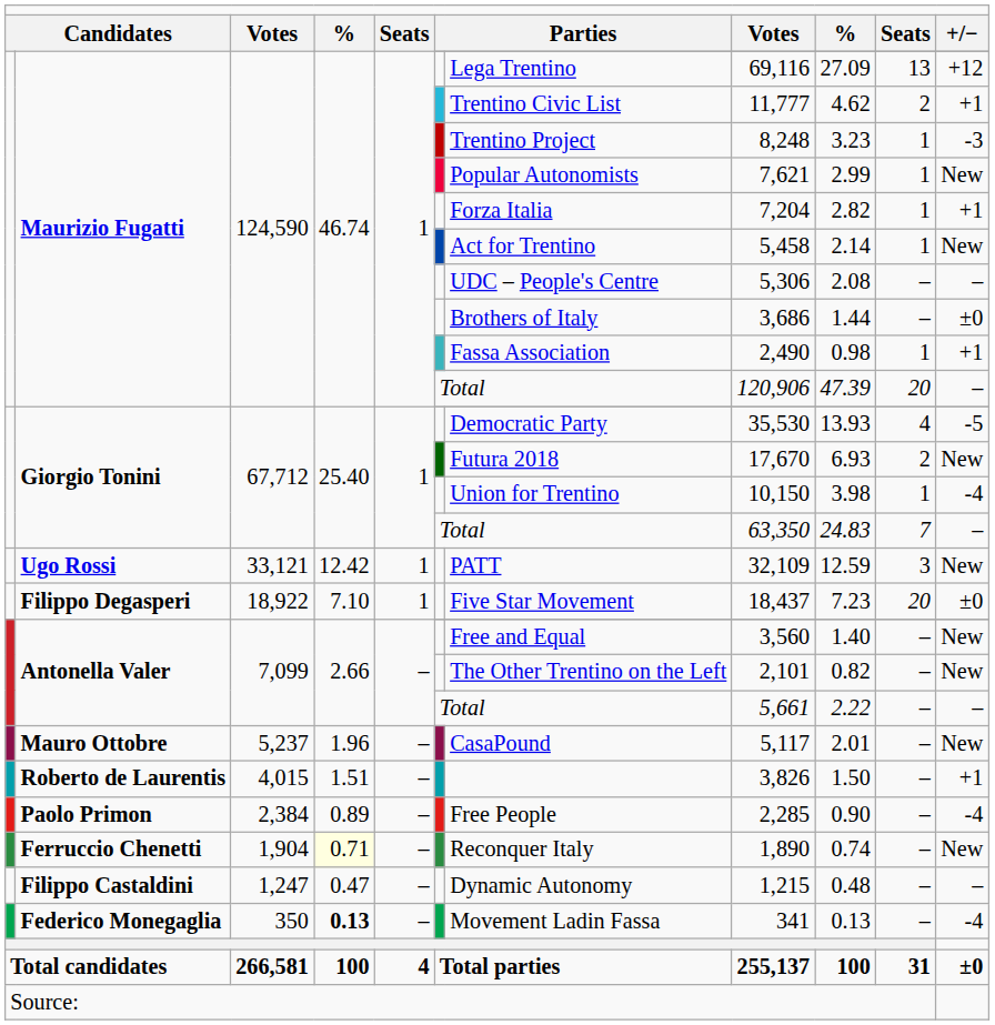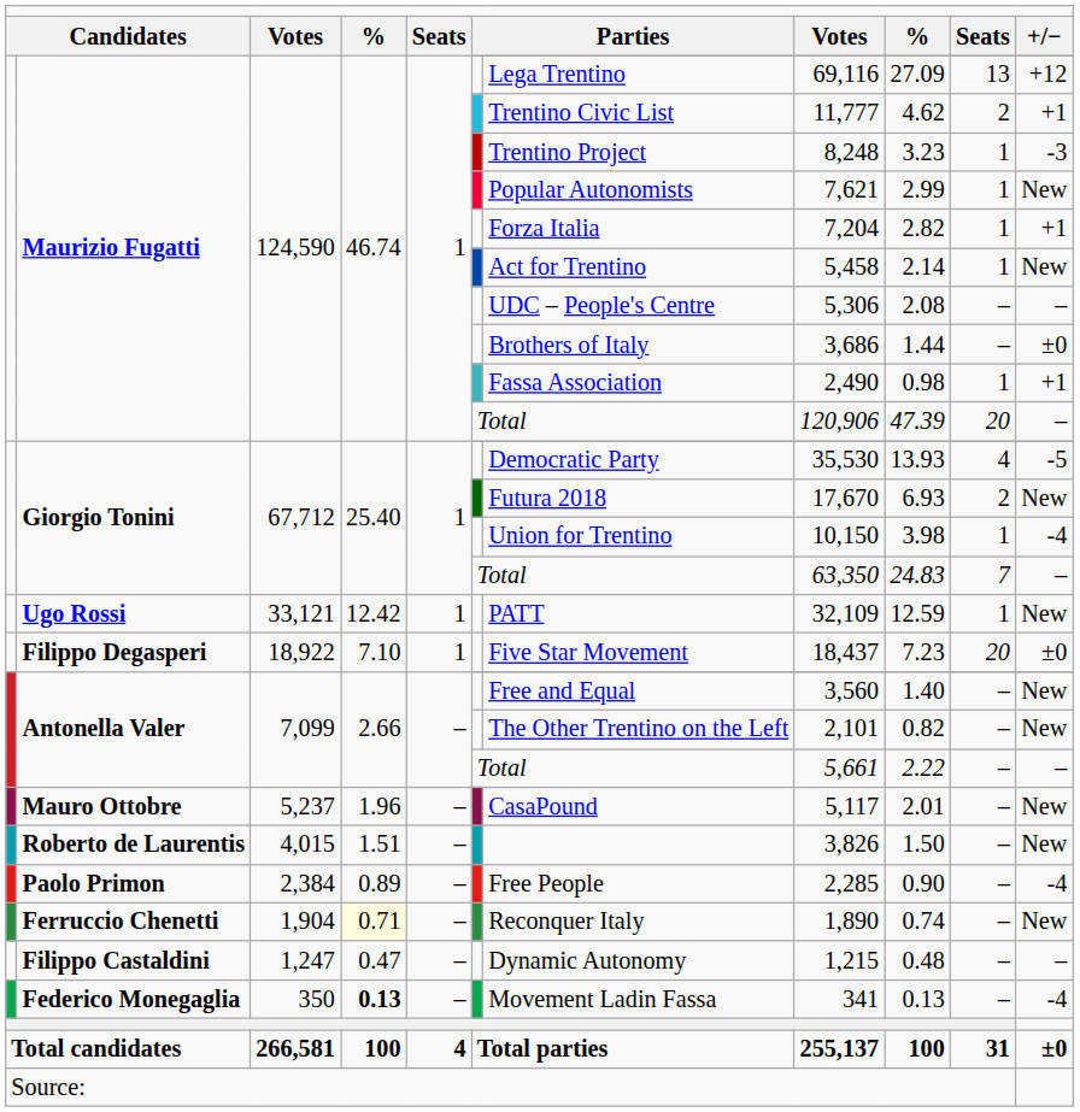Ugo Rossi | column 10: 3 -> 1
Roberto de Laurentis | column 11: +1 -> New
